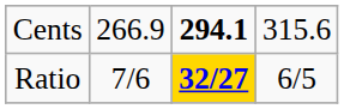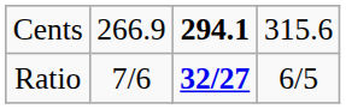Ratio | column 3: gold background -> no background
